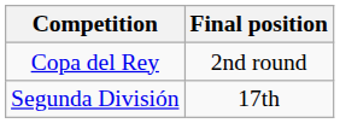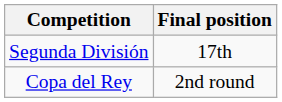rows swapped: Segunda División <-> Copa del Rey
